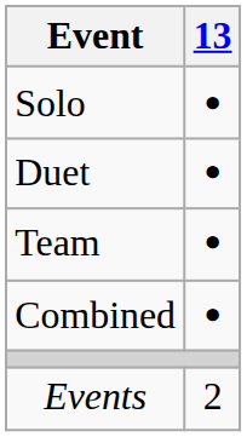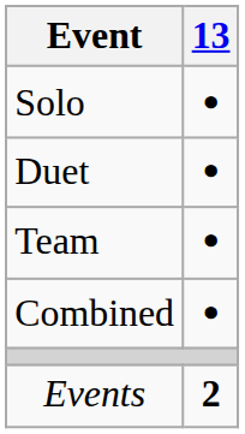Events | 13: normal -> bold
